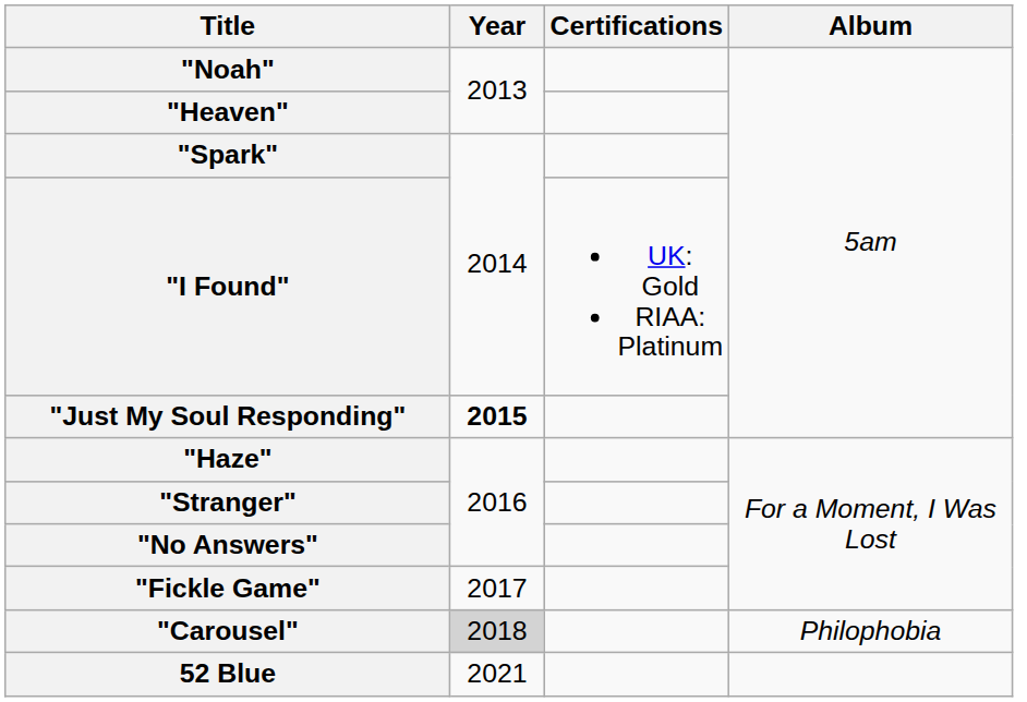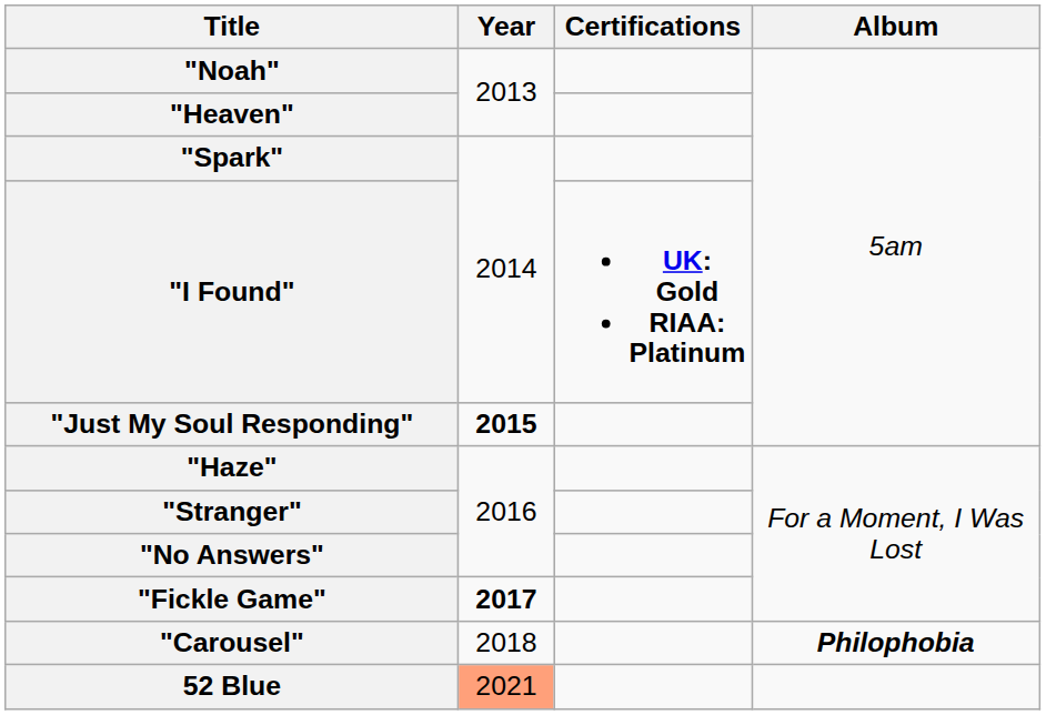"I Found" | Certifications: normal -> bold
"Fickle Game" | Year: normal -> bold
"Carousel" | Year: lightgrey background -> no background
"Carousel" | Album: normal -> bold
52 Blue | Year: no background -> lightsalmon background
